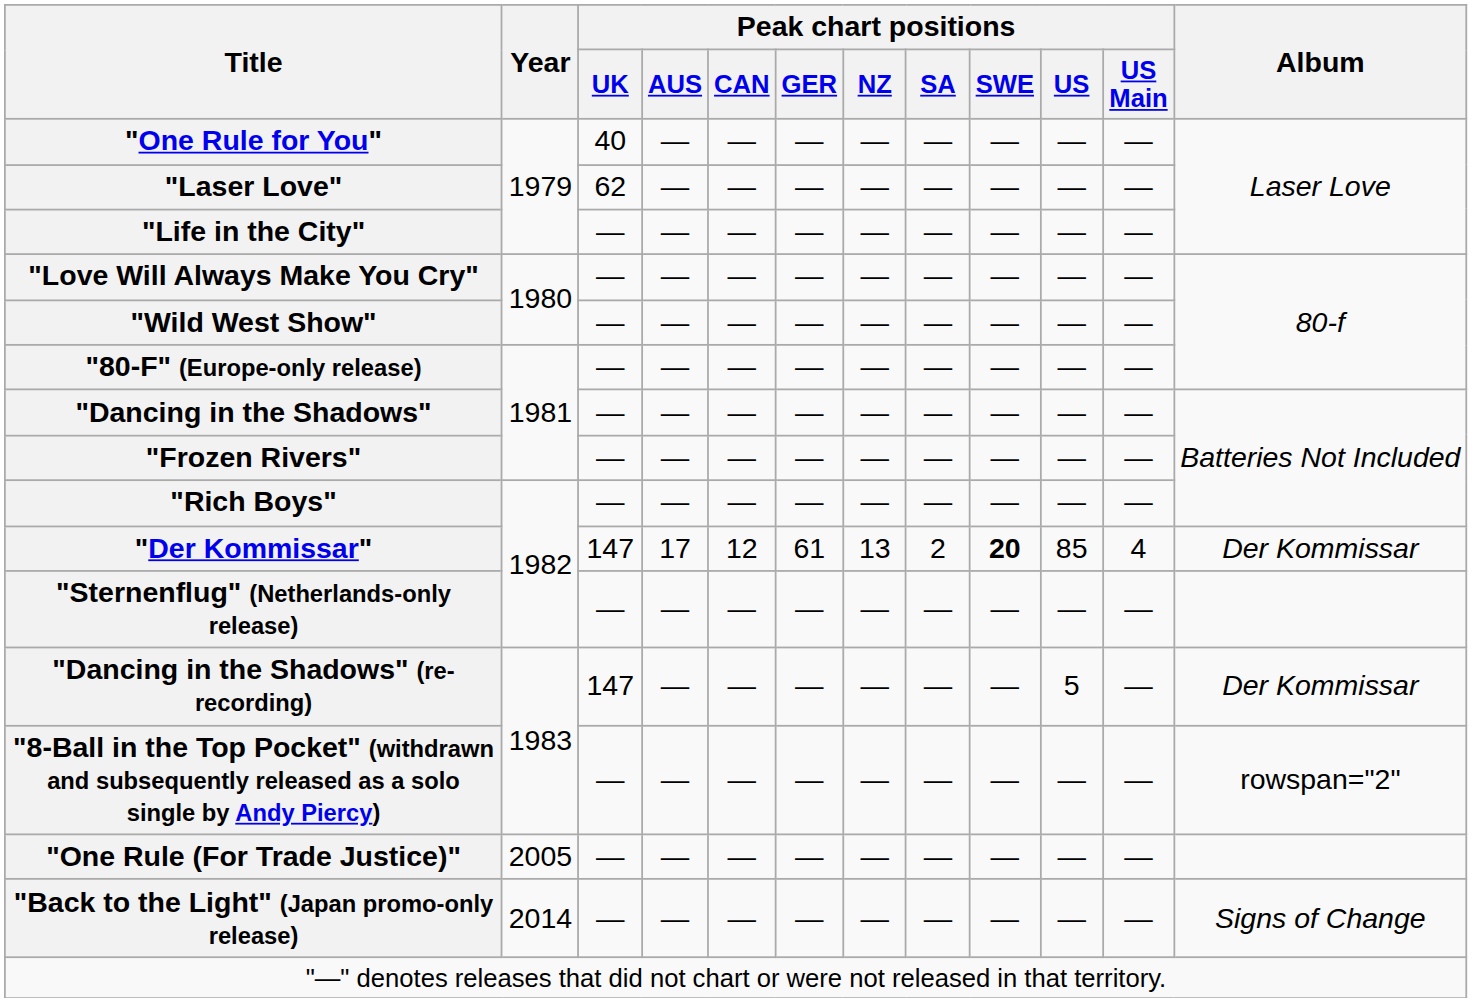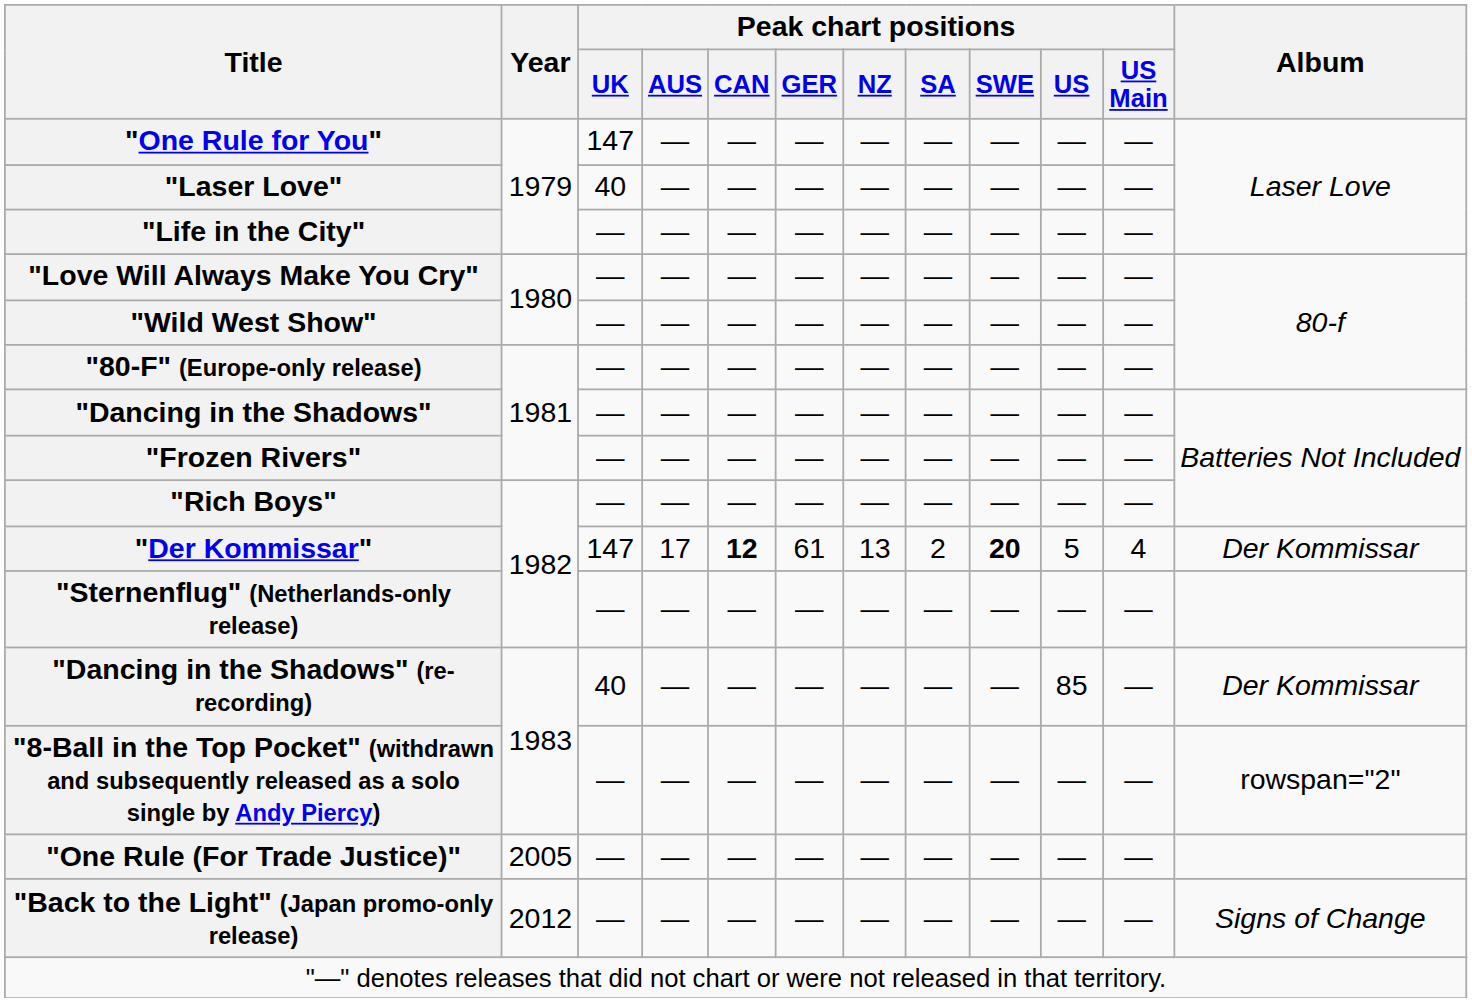"One Rule for You" | Peak chart positions / UK: 40 -> 147
"Laser Love" | Peak chart positions / UK: 62 -> 40
"Der Kommissar" | Peak chart positions / CAN: normal -> bold
"Der Kommissar" | Peak chart positions / US: 85 -> 5
"Dancing in the Shadows" (re-recording) | Peak chart positions / UK: 147 -> 40
"Dancing in the Shadows" (re-recording) | Peak chart positions / US: 5 -> 85
"Back to the Light" (Japan promo-only release) | Year: 2014 -> 2012
